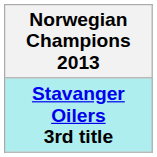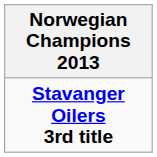row 2 | column 1: paleturquoise background -> no background
